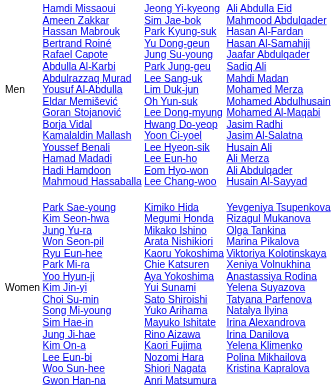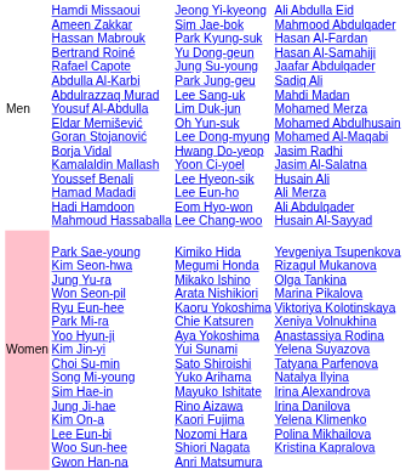Women | column 1: no background -> pink background
